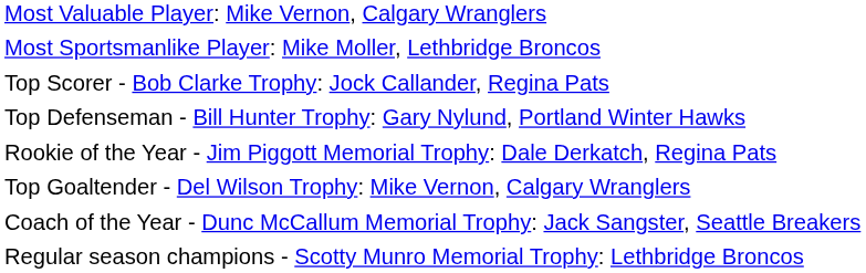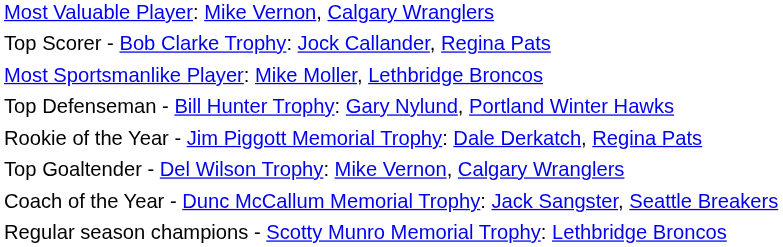row 2 | column 1: Most Sportsmanlike Player: Mike Moller, Lethbridge Broncos -> Top Scorer - Bob Clarke Trophy: Jock Callander, Regina Pats
row 3 | column 1: Top Scorer - Bob Clarke Trophy: Jock Callander, Regina Pats -> Most Sportsmanlike Player: Mike Moller, Lethbridge Broncos
